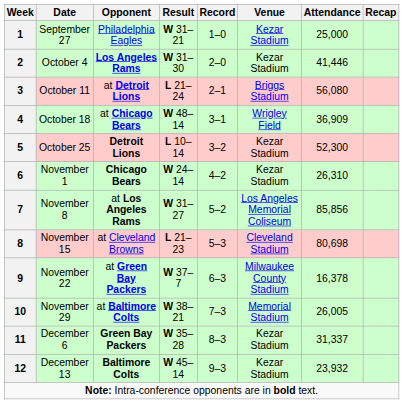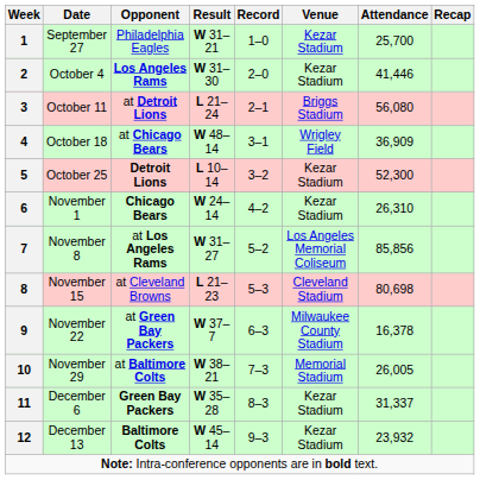1 | Attendance: 25,000 -> 25,700
